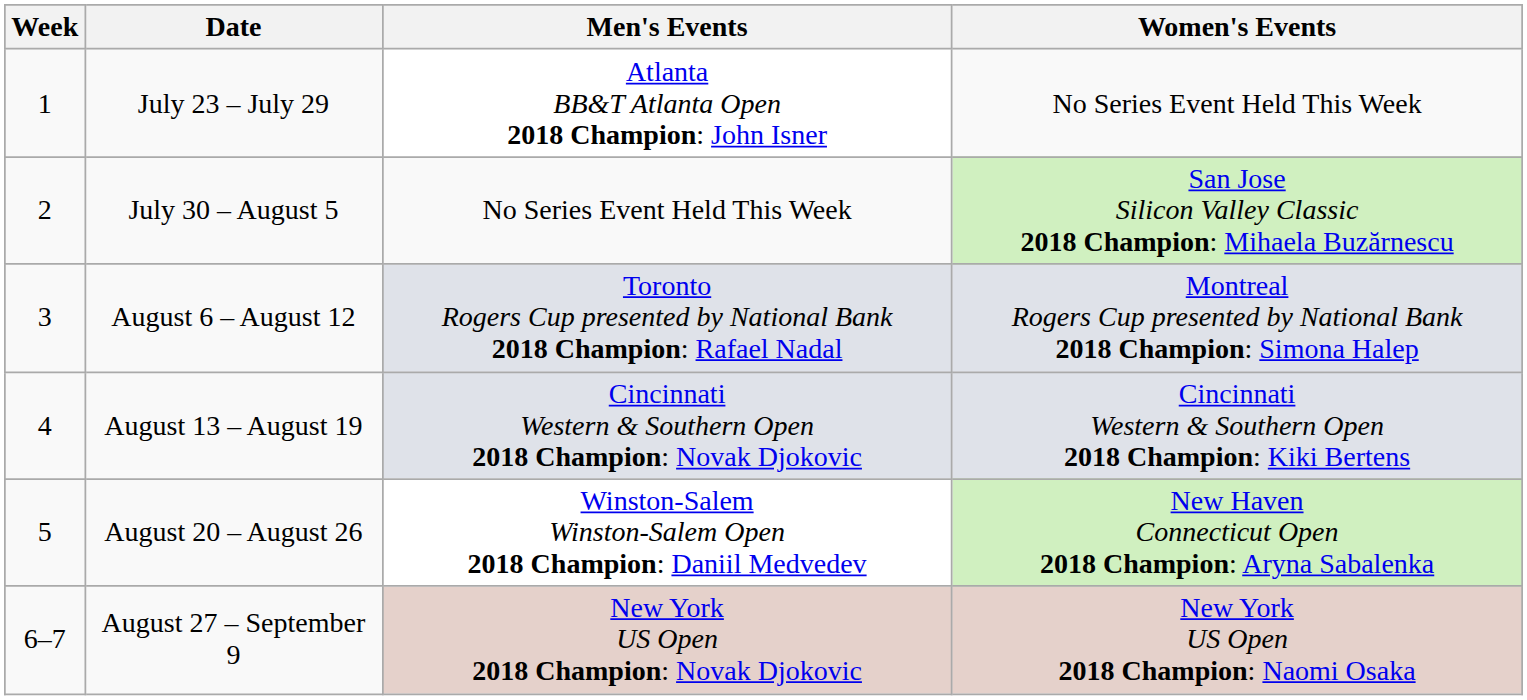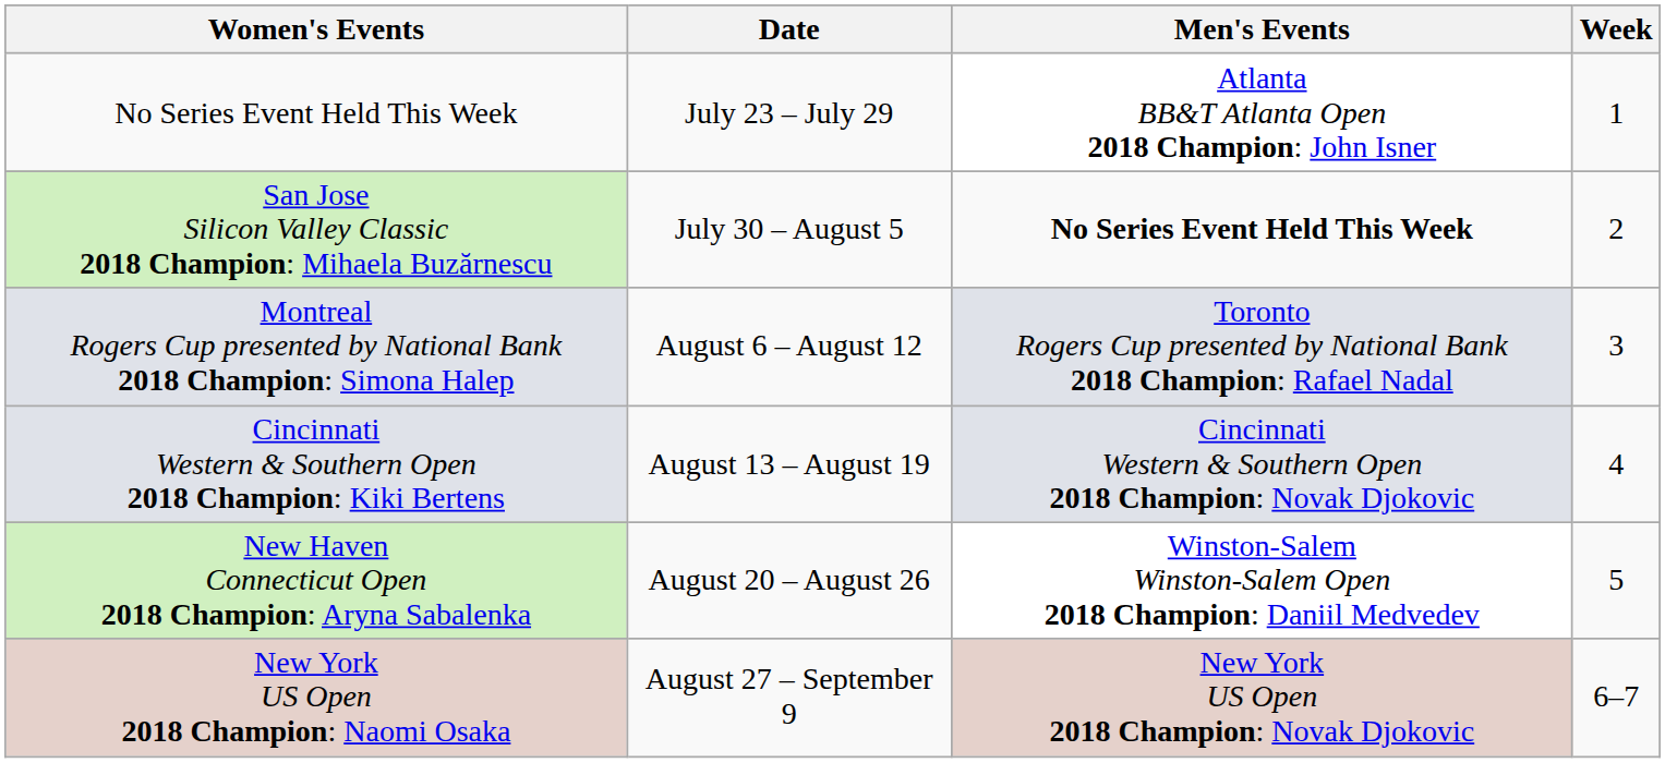columns swapped: Week <-> Women's Events
July 30 – August 5 | Men's Events: normal -> bold
